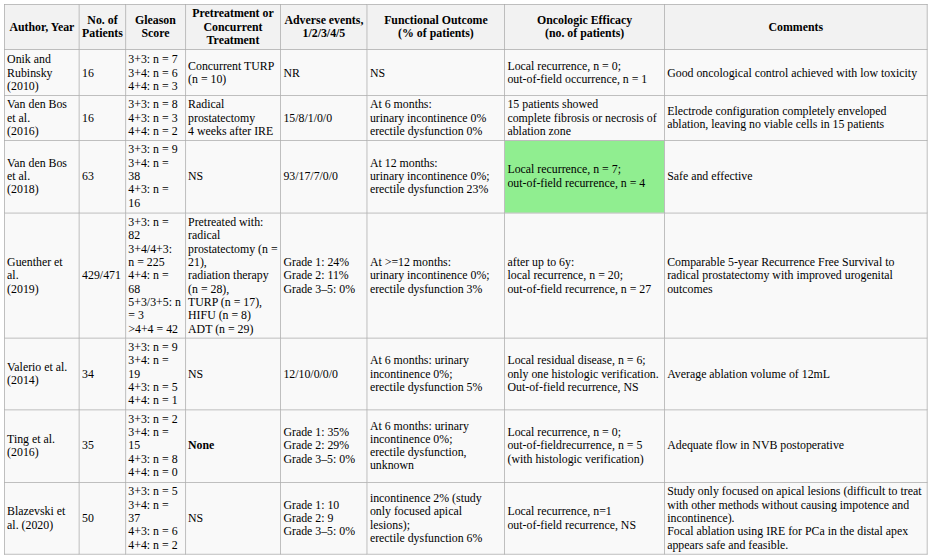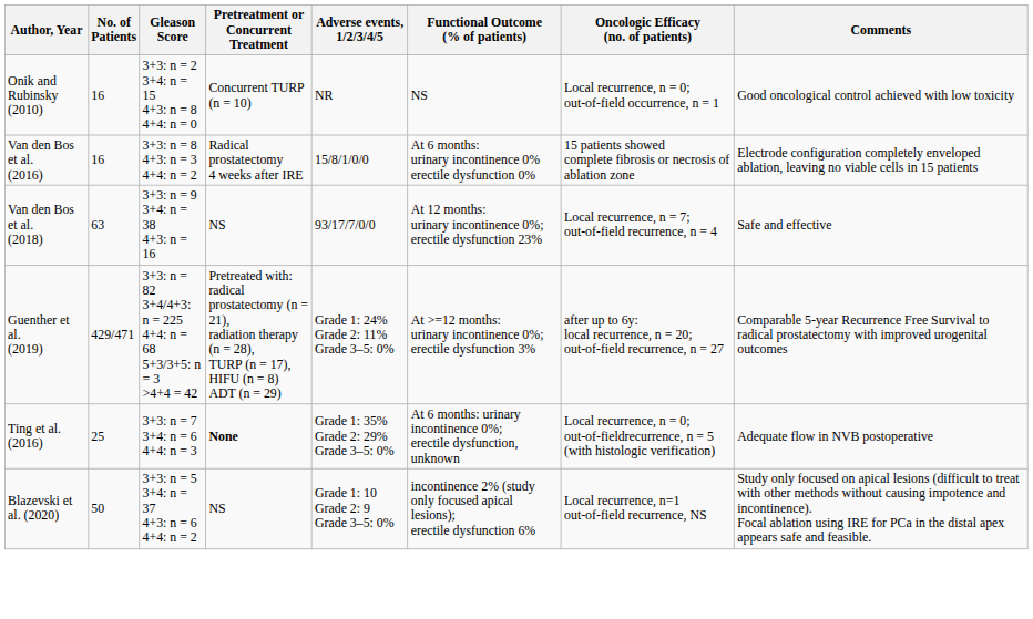Onik and Rubinsky (2010) | Gleason Score: 3+3: n = 7 3+4: n = 6 4+4: n = 3 -> 3+3: n = 2 3+4: n = 15 4+3: n = 8 4+4: n = 0
Van den Bos et al. (2018) | Oncologic Efficacy (no. of patients): lightgreen background -> no background
- row: Valerio et al. (2014) | 34 | 3+3: n = 9 3+4: n = 19 4+3: n = 5 4+4: n = 1 | NS | 12/10/0/0/0 | At 6 months: urinary incontinence 0%; erectile dysfunction 5% | Local residual disease, n = 6; only one histologic verification. Out-of-field recurrence, NS | Average ablation volume of 12mL
Ting et al. (2016) | No. of Patients: 35 -> 25
Ting et al. (2016) | Gleason Score: 3+3: n = 2 3+4: n = 15 4+3: n = 8 4+4: n = 0 -> 3+3: n = 7 3+4: n = 6 4+4: n = 3
